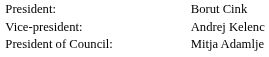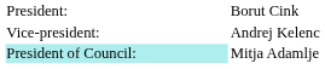row 3 | column 1: no background -> paleturquoise background
